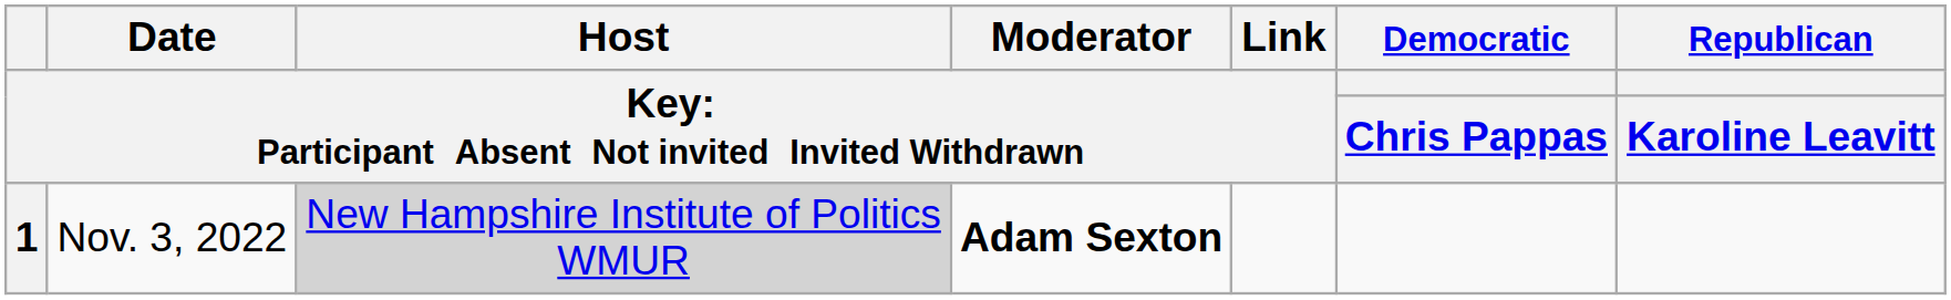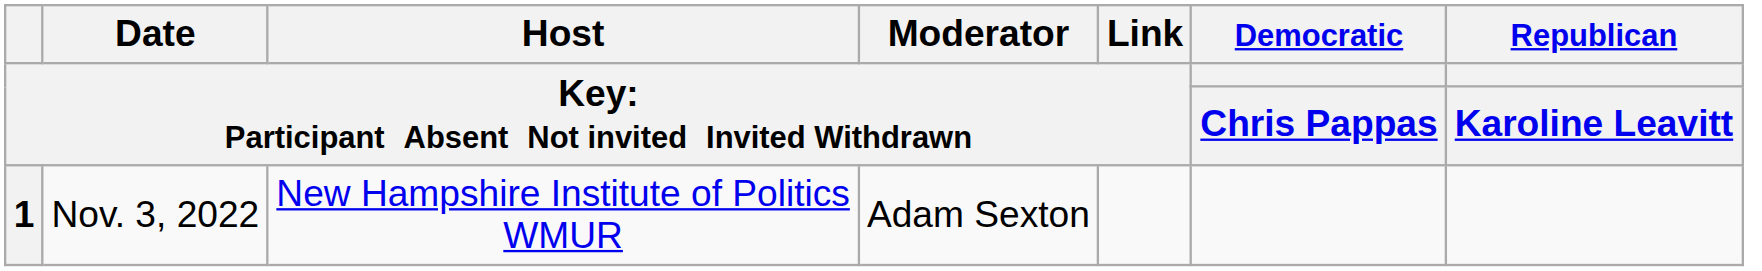1 | column 3: lightgrey background -> no background
1 | column 4: bold -> normal
